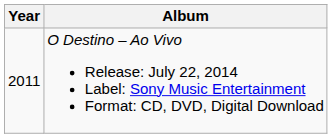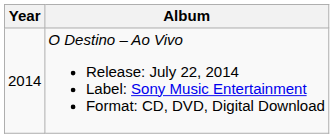row 2 | Year: 2011 -> 2014
